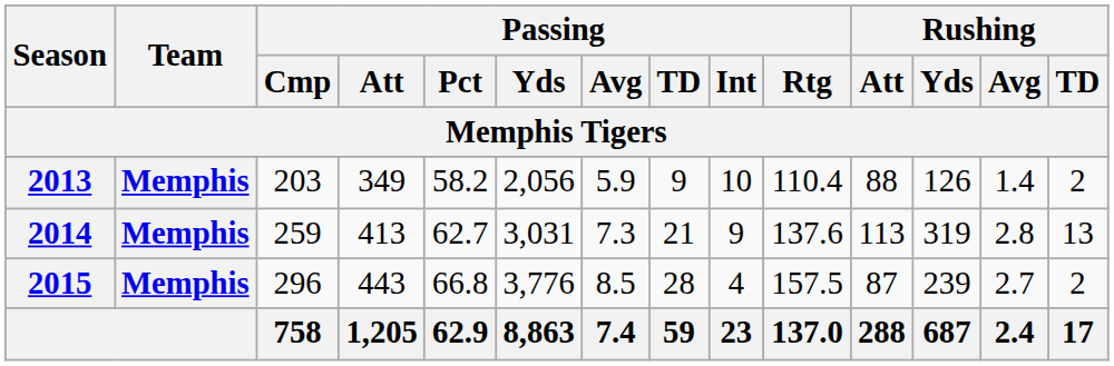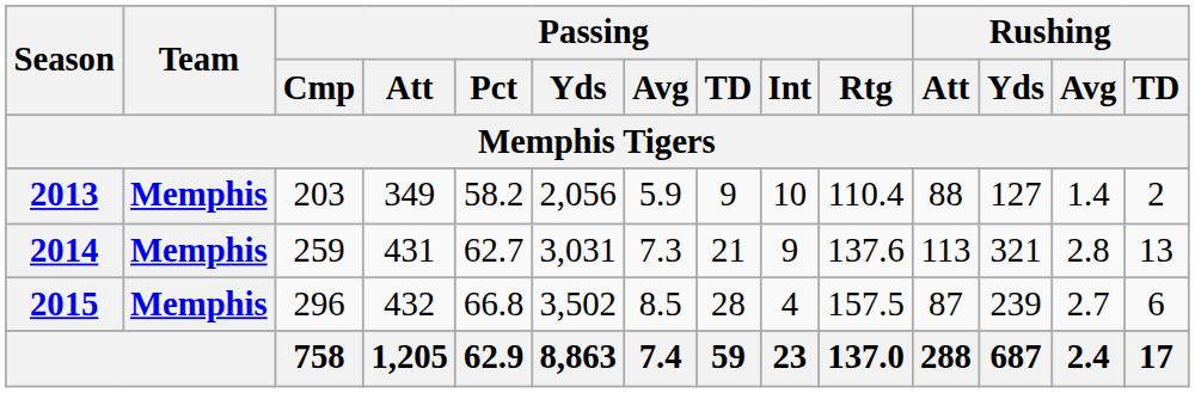2013 | Rushing / Yds: 126 -> 127
2014 | Passing / Att: 413 -> 431
2014 | Rushing / Yds: 319 -> 321
2015 | Passing / Att: 443 -> 432
2015 | Passing / Yds: 3,776 -> 3,502
2015 | Rushing / TD: 2 -> 6
